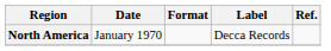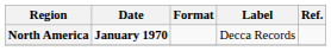North America | Date: normal -> bold
